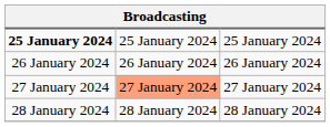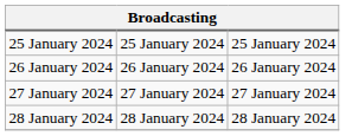row 2 | column 1: bold -> normal
row 4 | column 2: lightsalmon background -> no background
